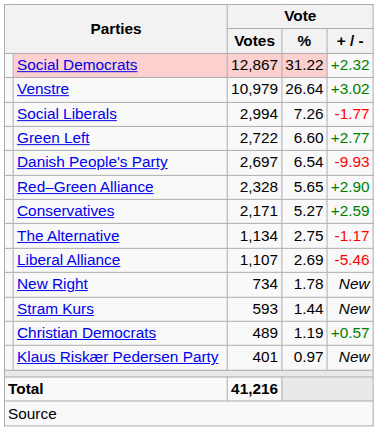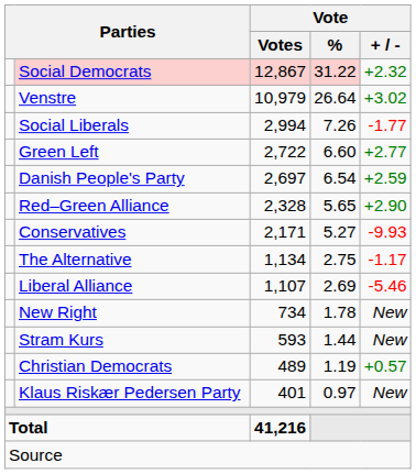Danish People's Party | Vote / + / -: -9.93 -> +2.59
Conservatives | Vote / + / -: +2.59 -> -9.93
